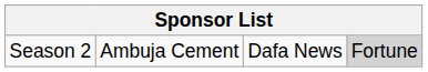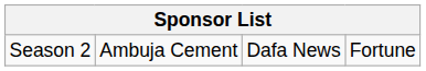Season 2 | column 4: lightgrey background -> no background
